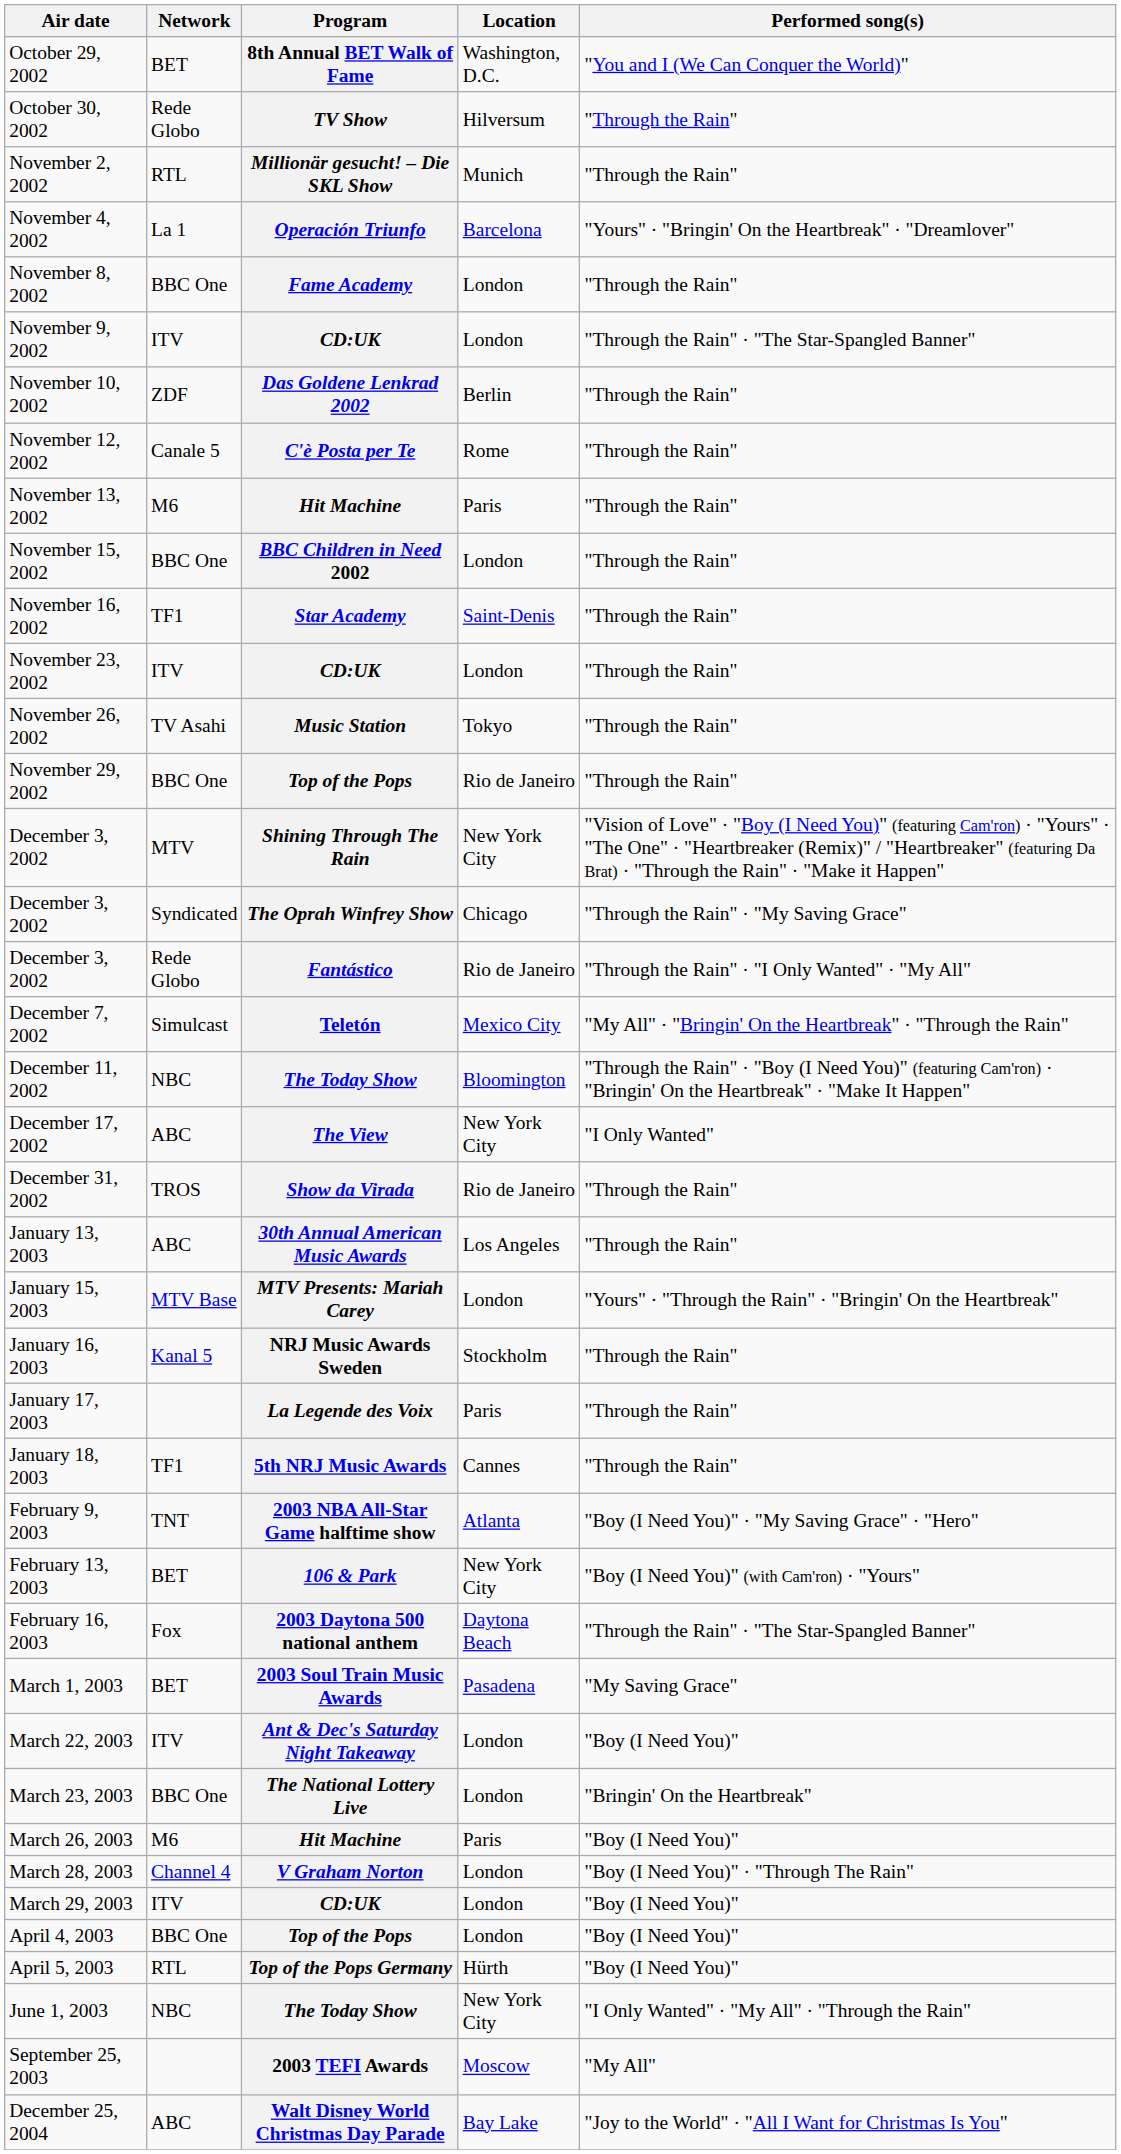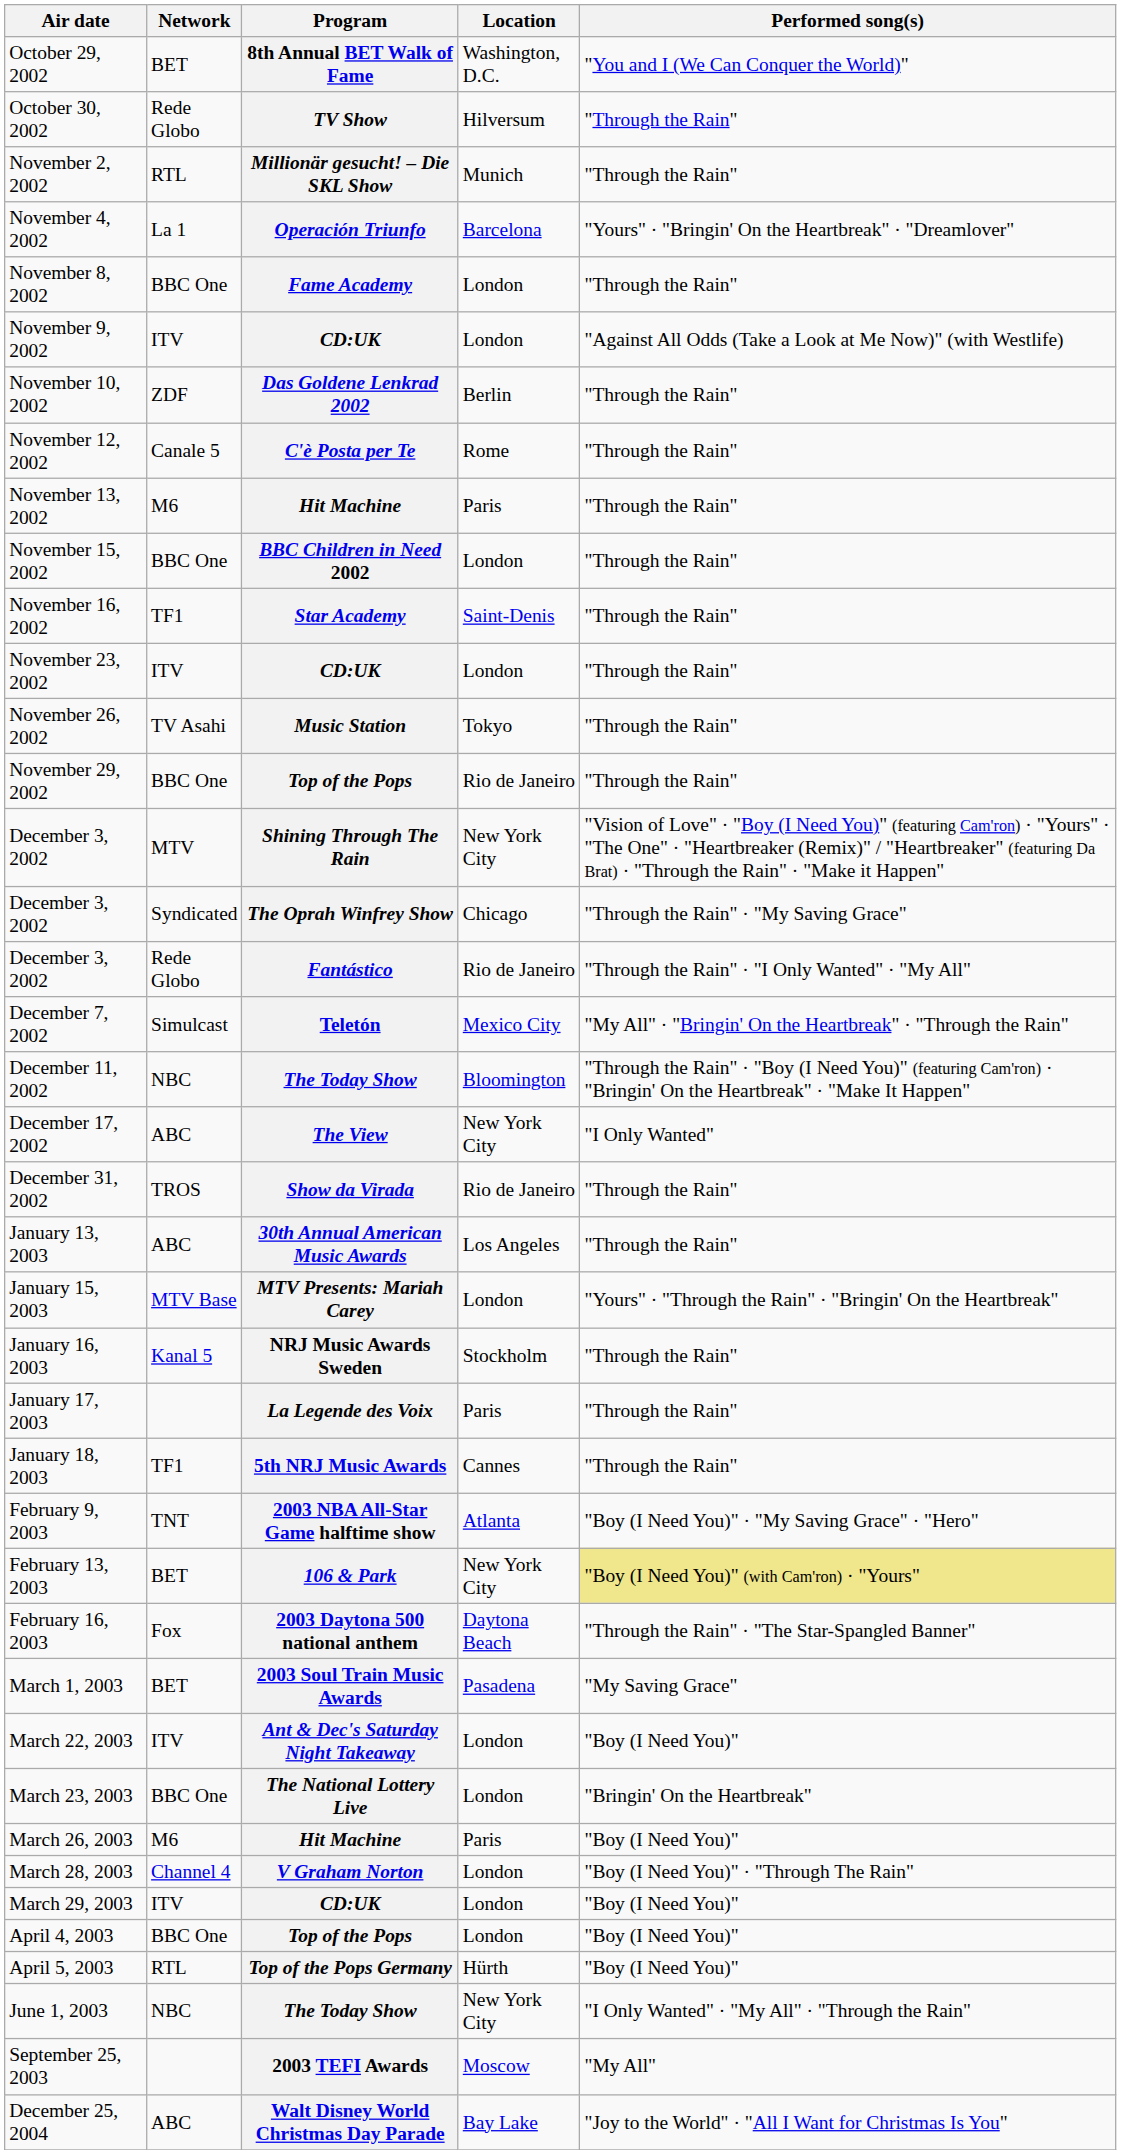November 9, 2002 | Performed song(s): "Through the Rain" · "The Star-Spangled Banner" -> "Against All Odds (Take a Look at Me Now)" (with Westlife)
February 13, 2003 | Performed song(s): no background -> khaki background
